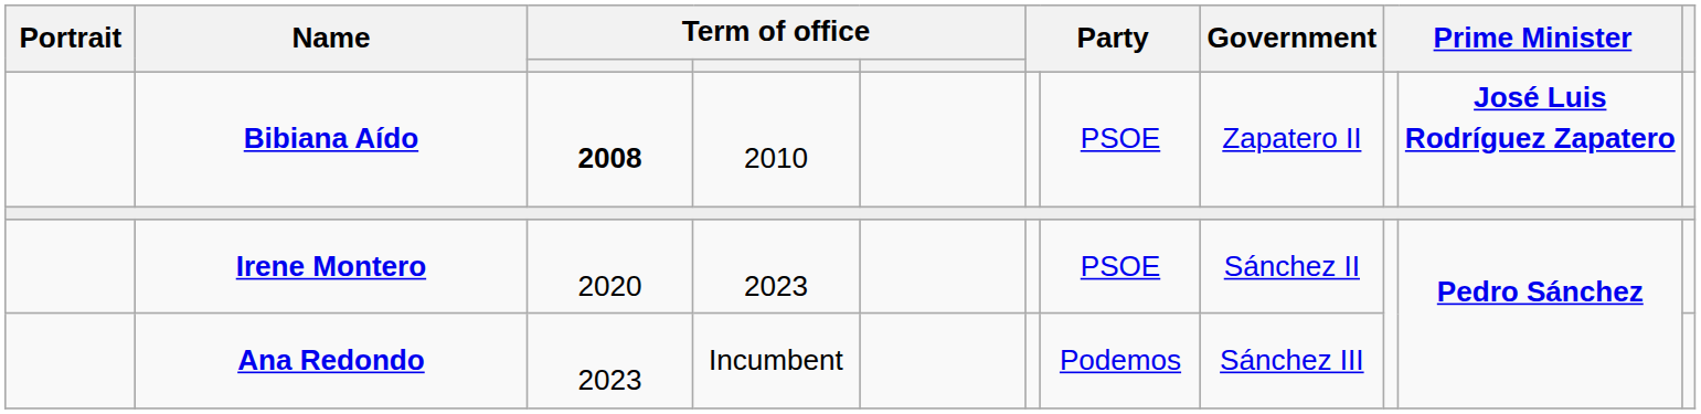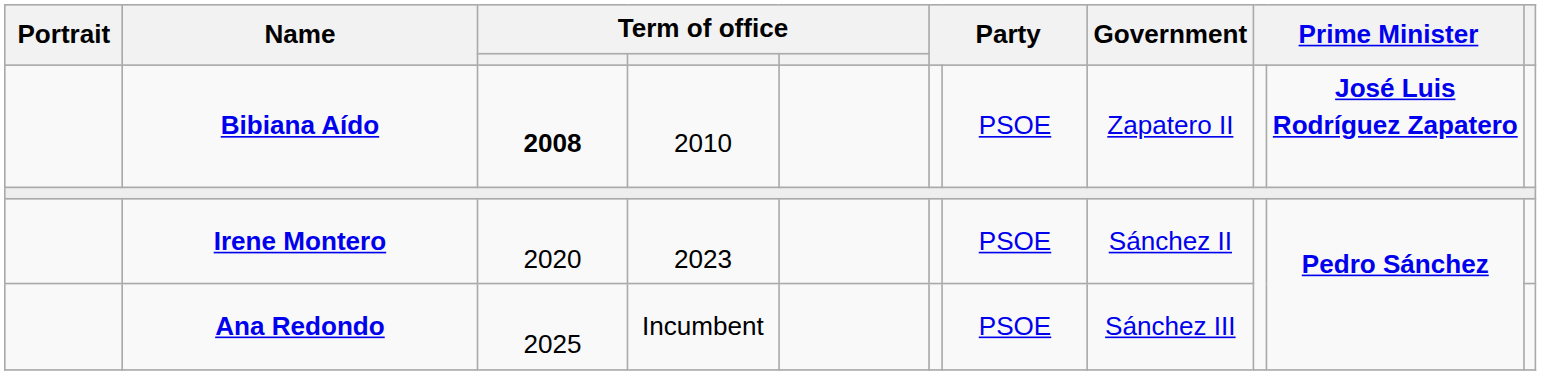Ana Redondo | column 3: 2023 -> 2025
Ana Redondo | column 7: Podemos -> PSOE
